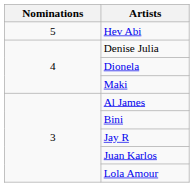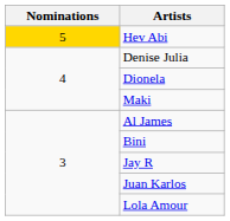Hev Abi | Nominations: no background -> gold background
